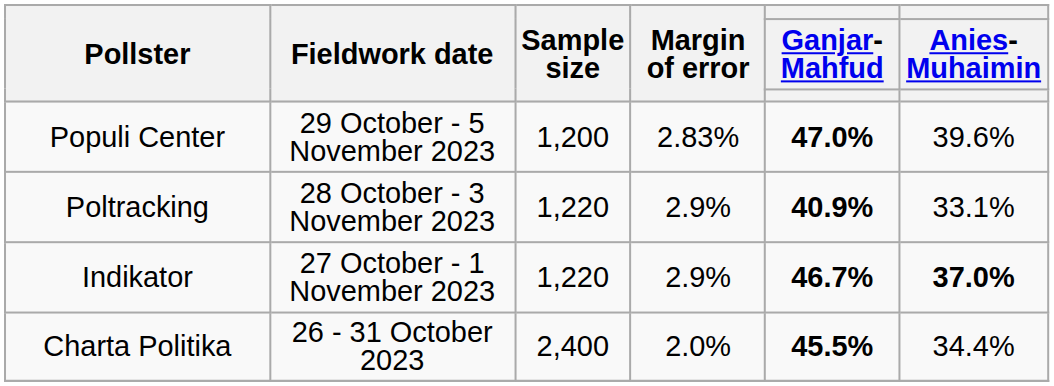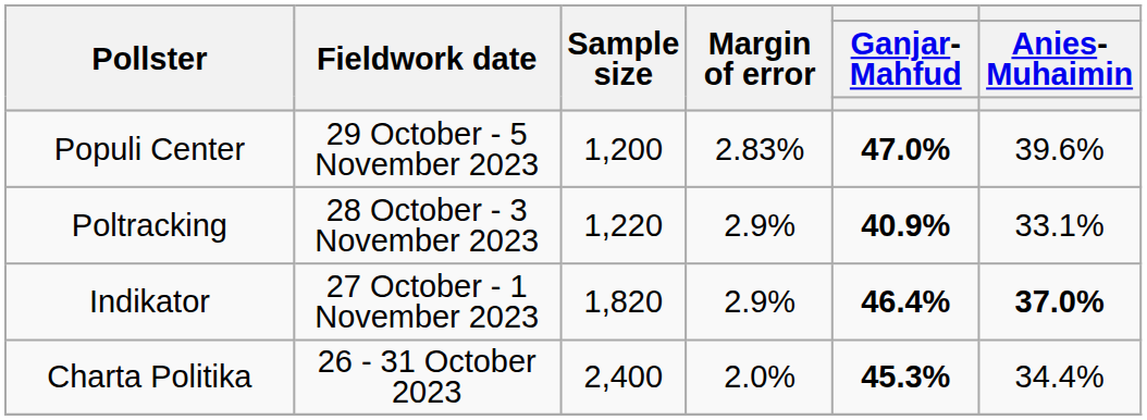Indikator | Sample size: 1,220 -> 1,820
Indikator | Ganjar-Mahfud: 46.7% -> 46.4%
Charta Politika | Ganjar-Mahfud: 45.5% -> 45.3%
